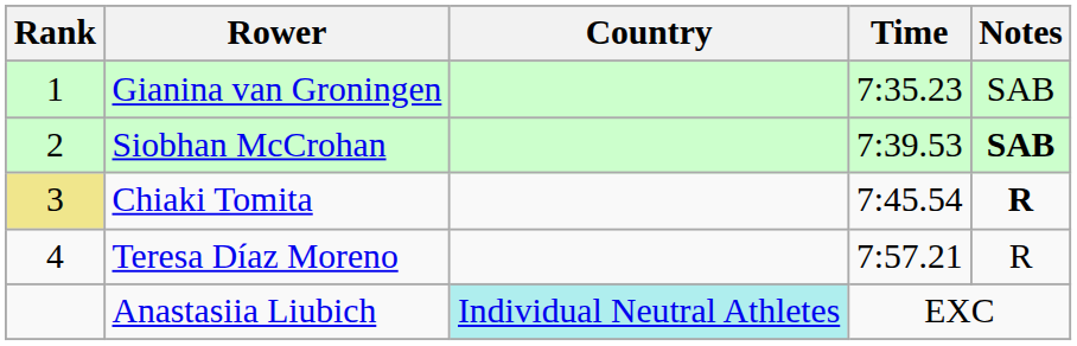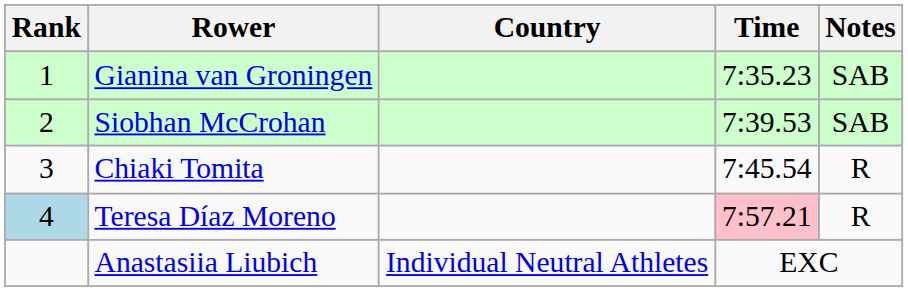Siobhan McCrohan | Notes: bold -> normal
Chiaki Tomita | Rank: khaki background -> no background
Chiaki Tomita | Notes: bold -> normal
Teresa Díaz Moreno | Rank: no background -> lightblue background
Teresa Díaz Moreno | Time: no background -> pink background
Anastasiia Liubich | Country: paleturquoise background -> no background
